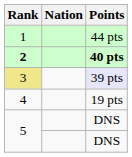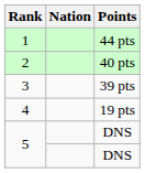2 | Rank: bold -> normal
2 | Points: bold -> normal
3 | Rank: khaki background -> no background
3 | Points: lavender background -> no background
